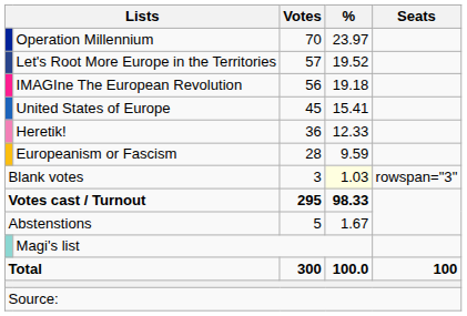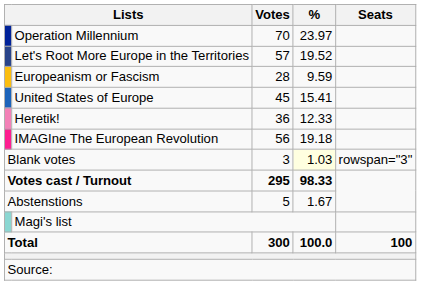rows swapped: IMAGIne The European Revolution <-> Europeanism or Fascism
